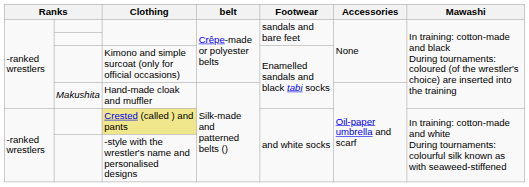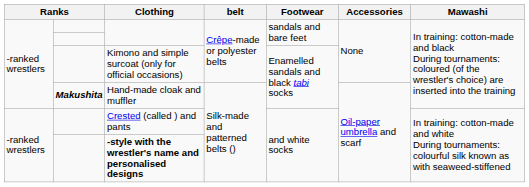Hand-made cloak and muffler | column 2: normal -> bold
Crested (called ) and pants | Clothing: khaki background -> no background
-style with the wrestler's name and personalised designs | Clothing: normal -> bold
